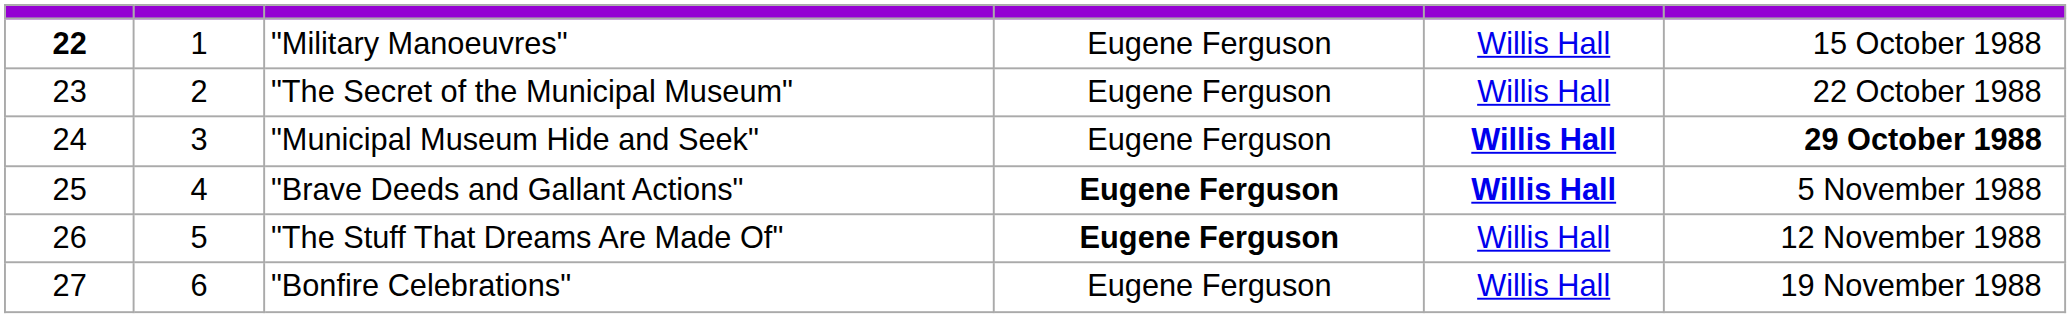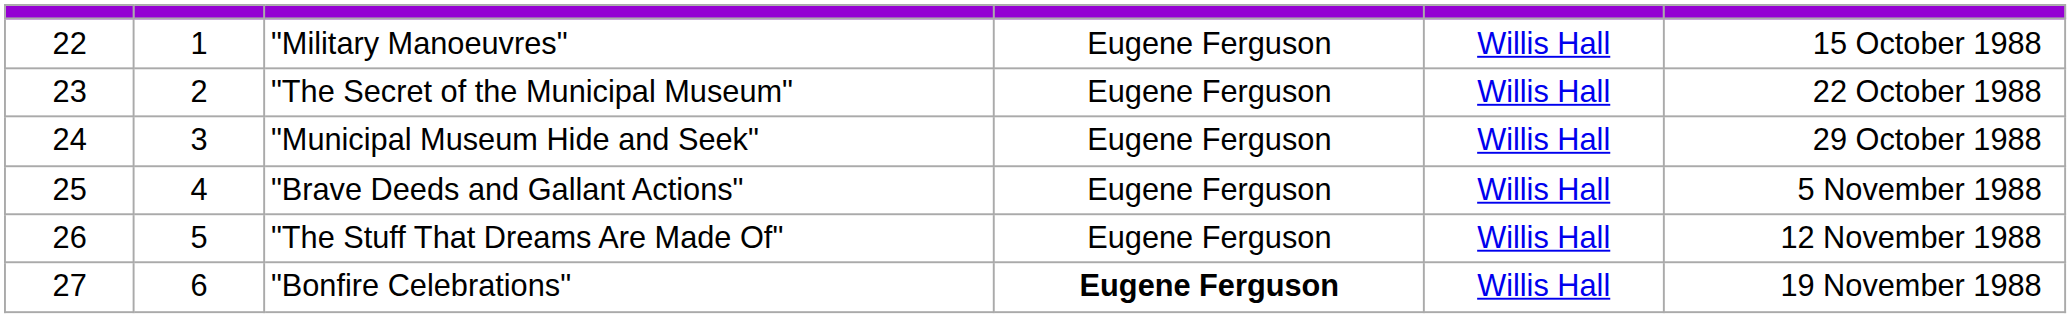"Military Manoeuvres" | column 1: bold -> normal
"Municipal Museum Hide and Seek" | column 5: bold -> normal
"Municipal Museum Hide and Seek" | column 6: bold -> normal
"Brave Deeds and Gallant Actions" | column 4: bold -> normal
"Brave Deeds and Gallant Actions" | column 5: bold -> normal
"The Stuff That Dreams Are Made Of" | column 4: bold -> normal
"Bonfire Celebrations" | column 4: normal -> bold
